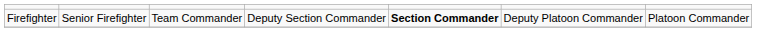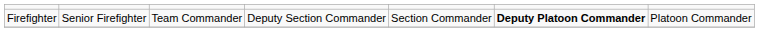Firefighter | column 5: bold -> normal
Firefighter | column 6: normal -> bold
